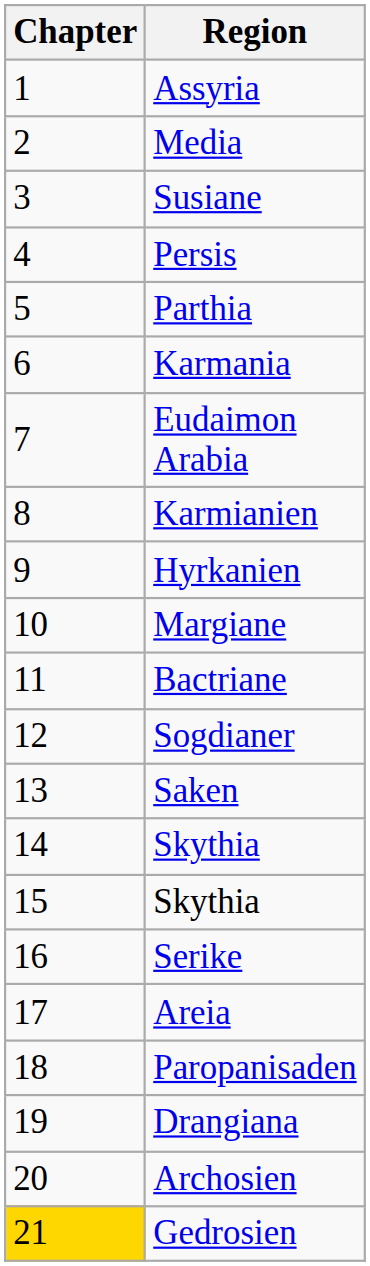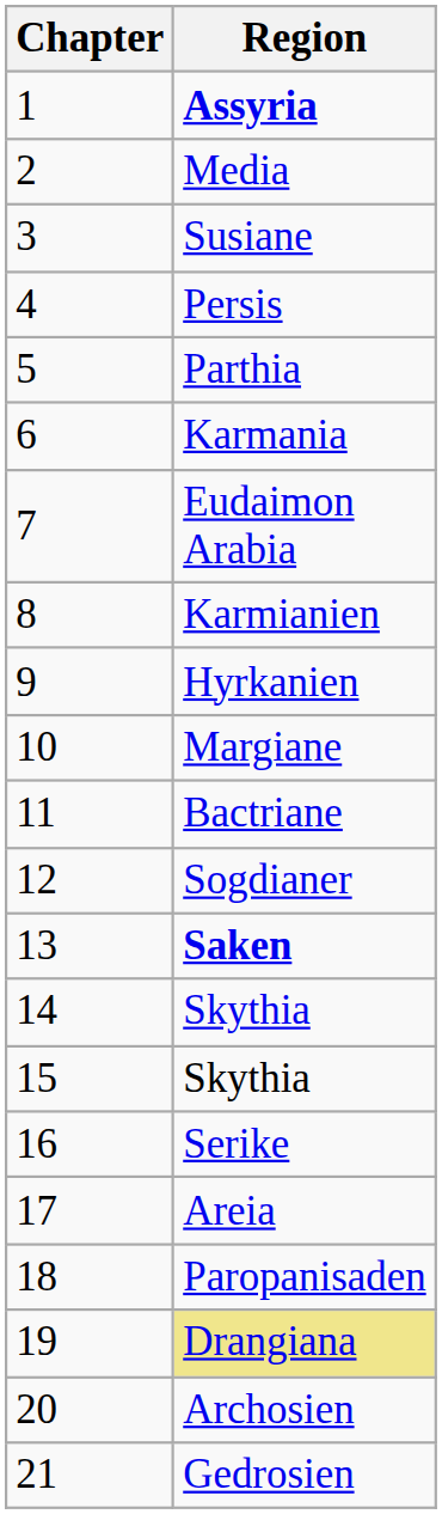row 2 | Region: normal -> bold
row 14 | Region: normal -> bold
row 20 | Region: no background -> khaki background
row 22 | Chapter: gold background -> no background
